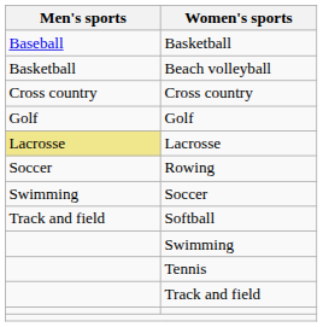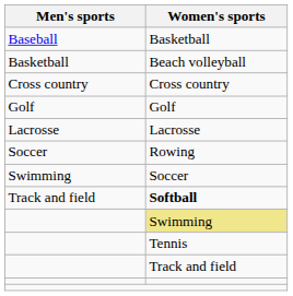row 6 | Men's sports: khaki background -> no background
row 9 | Women's sports: normal -> bold
row 10 | Women's sports: no background -> khaki background
